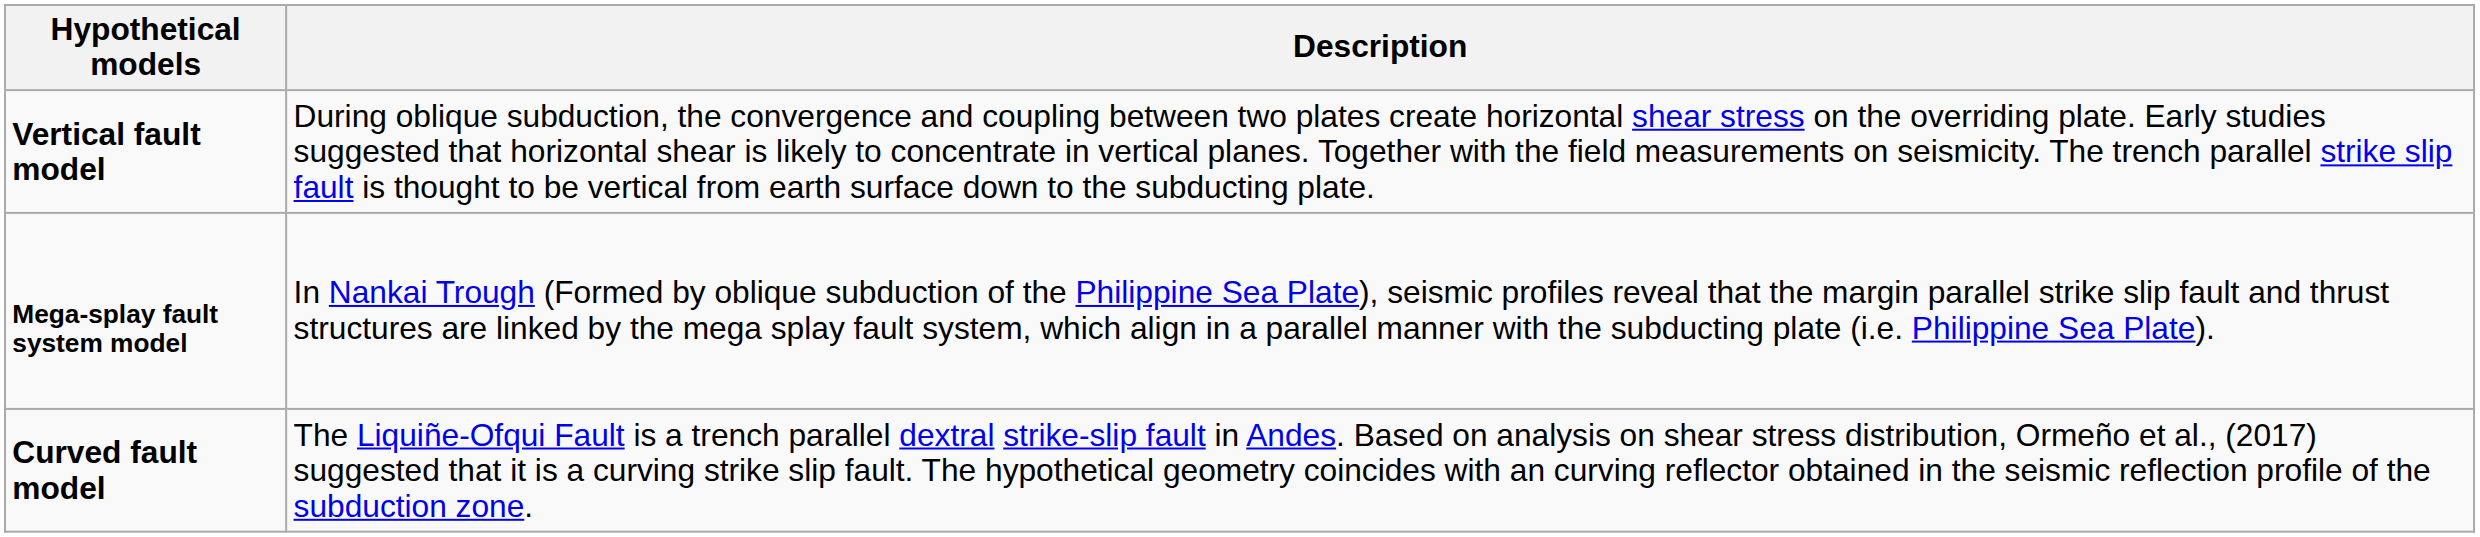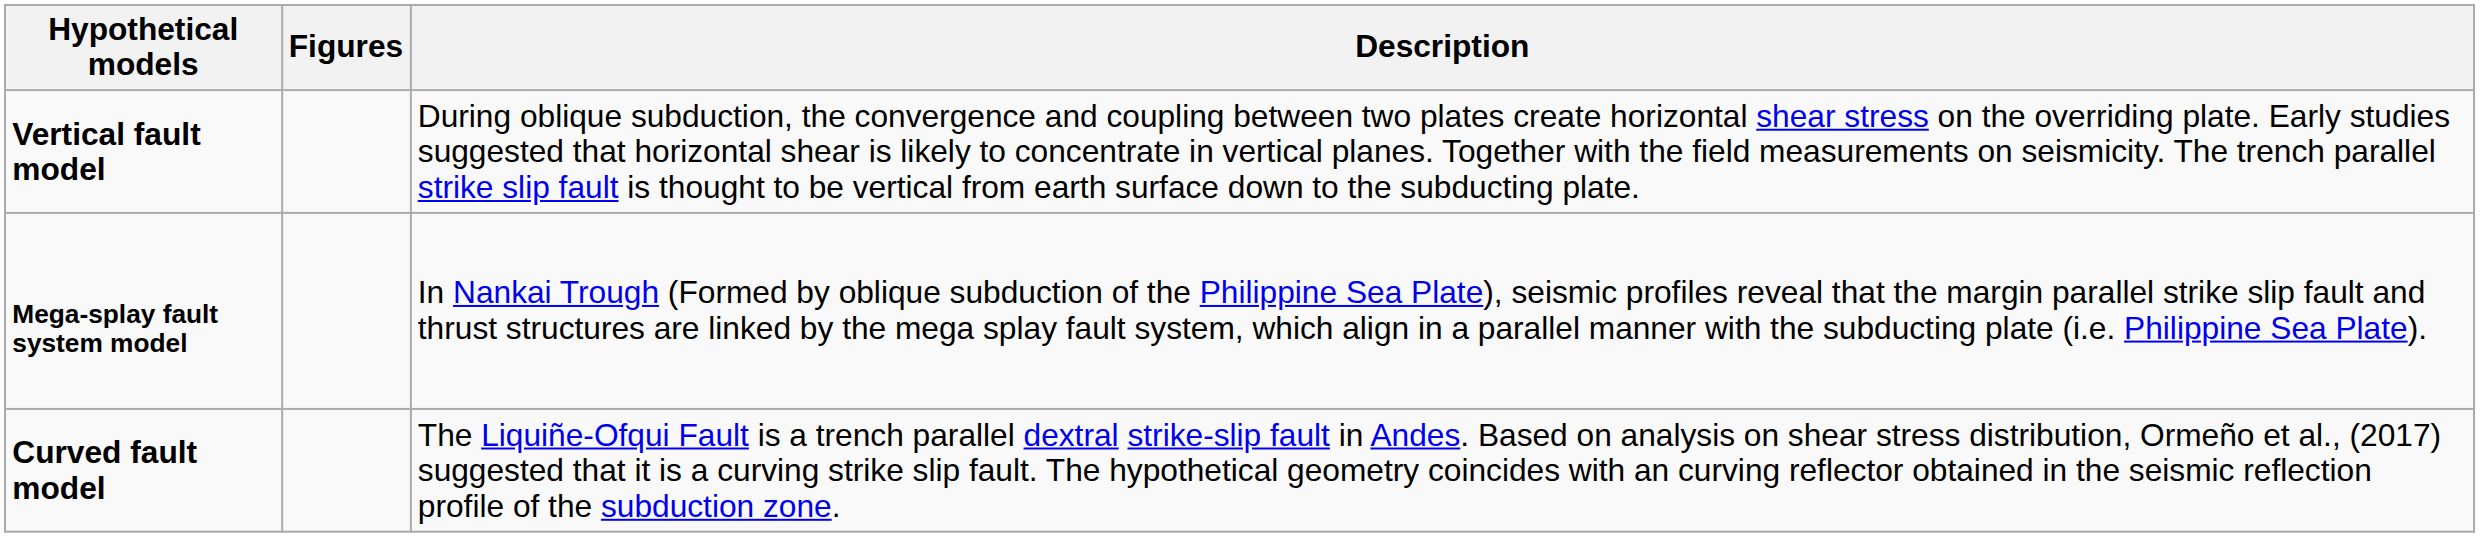+ column: Figures
